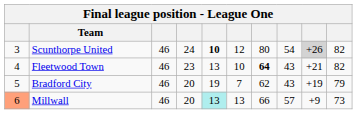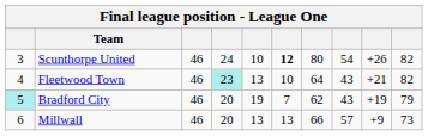Scunthorpe United | column 5: bold -> normal
Scunthorpe United | column 6: normal -> bold
Scunthorpe United | column 9: lightgrey background -> no background
Fleetwood Town | column 4: no background -> paleturquoise background
Fleetwood Town | column 7: bold -> normal
Bradford City | column 1: no background -> paleturquoise background
Millwall | column 1: lightsalmon background -> no background
Millwall | column 5: paleturquoise background -> no background
